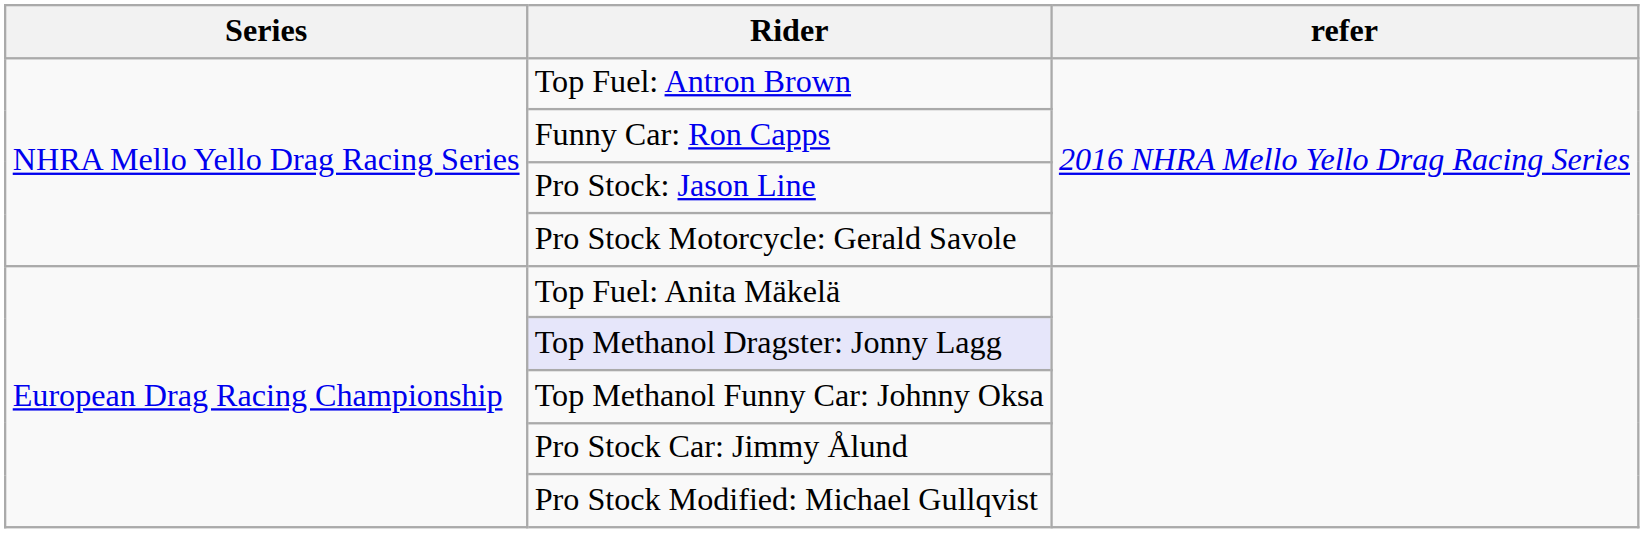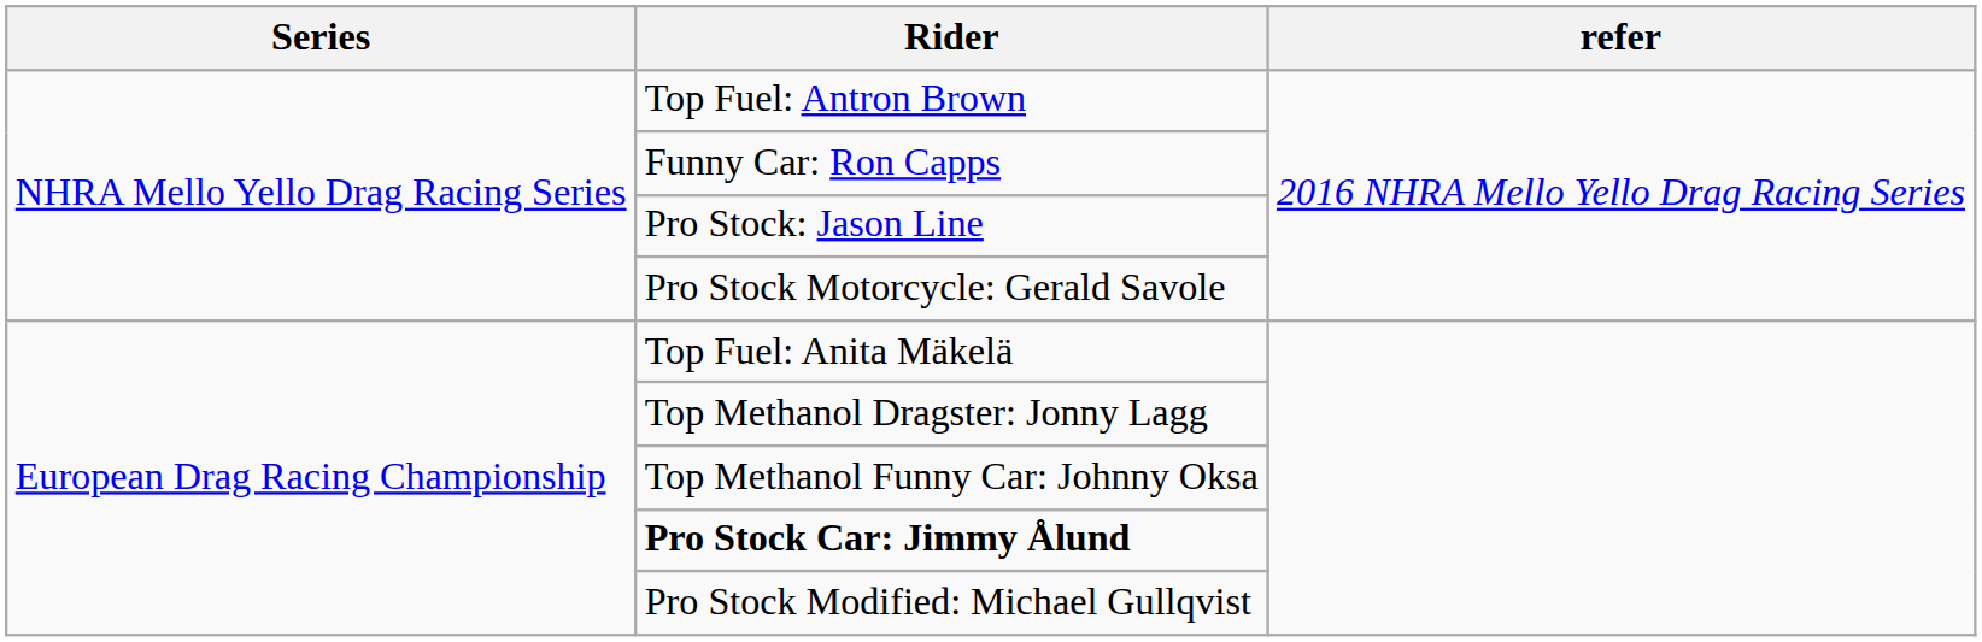Top Methanol Dragster: Jonny Lagg | Rider: lavender background -> no background
Pro Stock Car: Jimmy Ålund | Rider: normal -> bold
